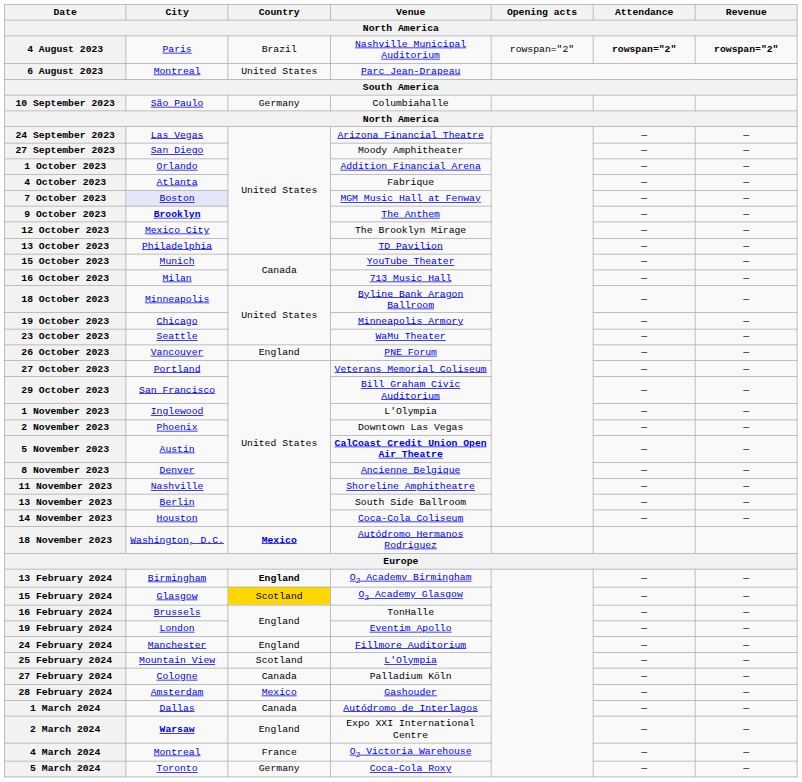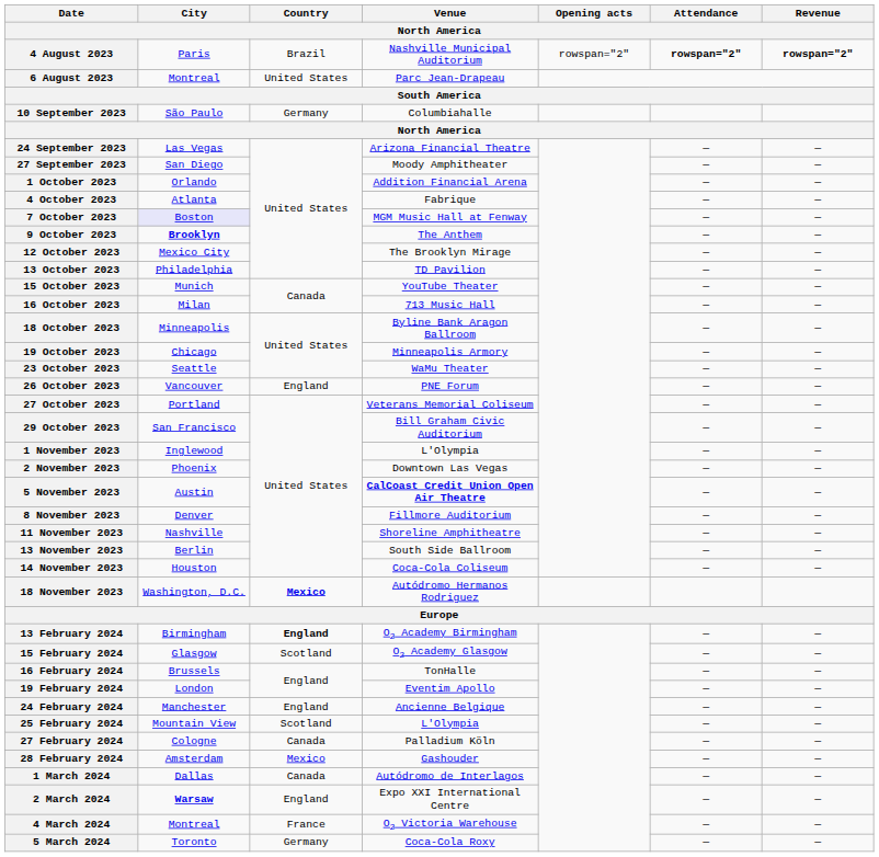8 November 2023 | Venue: Ancienne Belgique -> Fillmore Auditorium
15 February 2024 | Country: gold background -> no background
24 February 2024 | Venue: Fillmore Auditorium -> Ancienne Belgique
